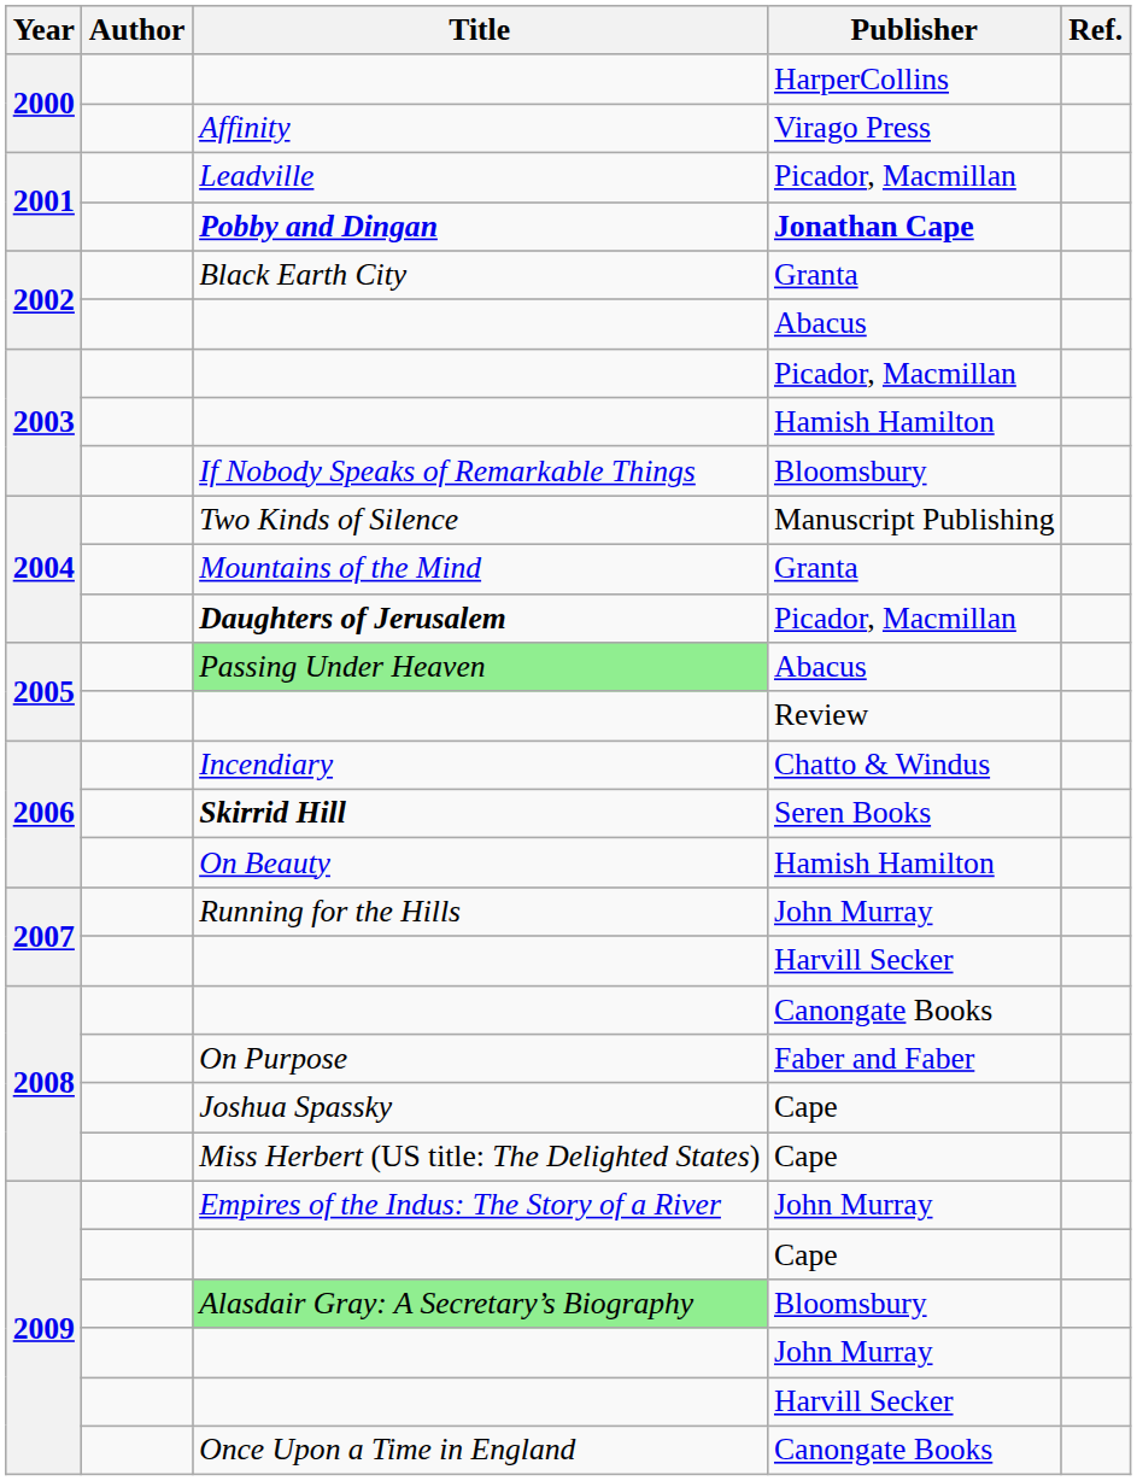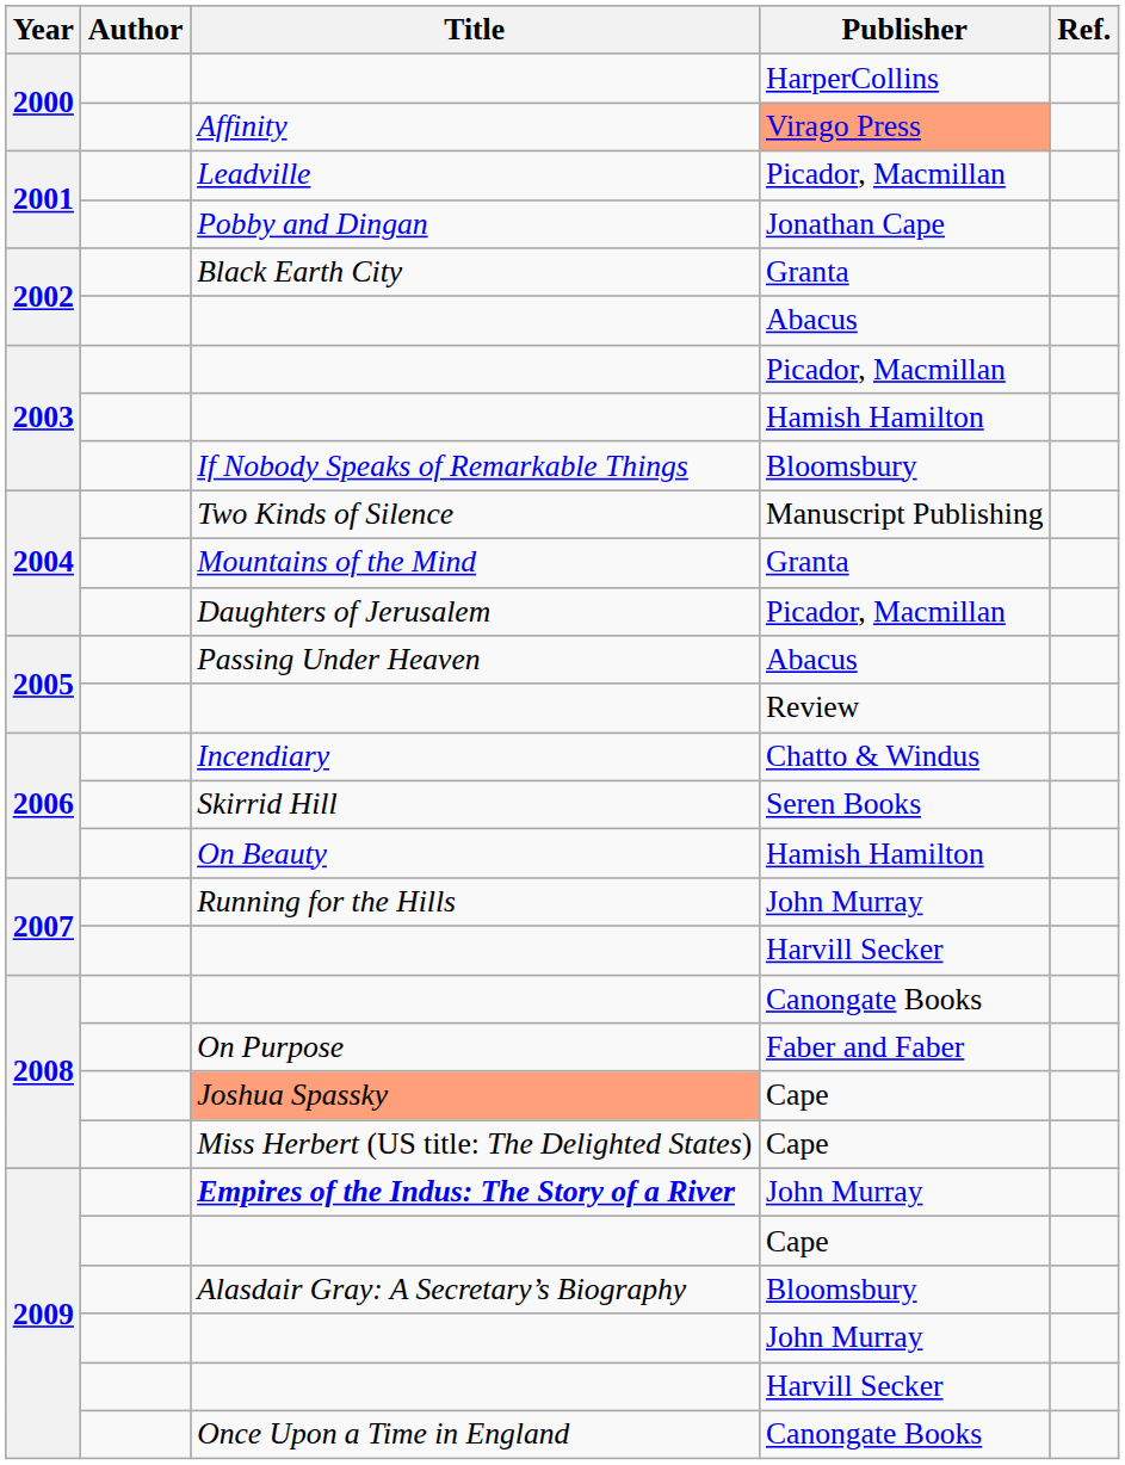Affinity | Publisher: no background -> lightsalmon background
Pobby and Dingan | Title: bold -> normal
Pobby and Dingan | Publisher: bold -> normal
Daughters of Jerusalem | Title: bold -> normal
Passing Under Heaven | Title: lightgreen background -> no background
Skirrid Hill | Title: bold -> normal
Joshua Spassky | Title: no background -> lightsalmon background
Empires of the Indus: The Story of a River | Title: normal -> bold
Alasdair Gray: A Secretary’s Biography | Title: lightgreen background -> no background
